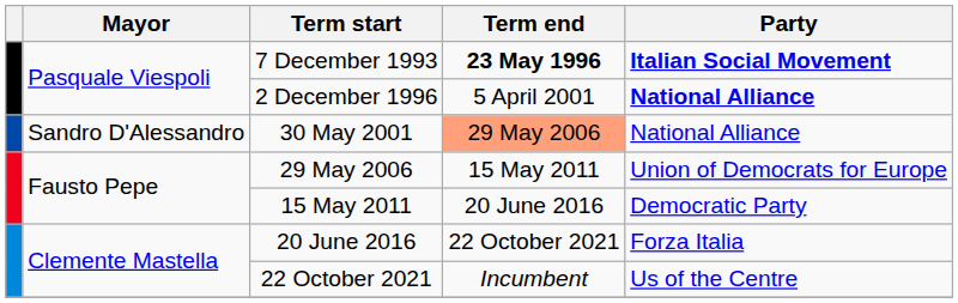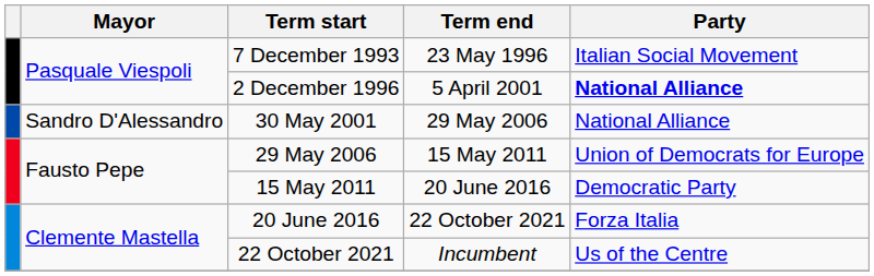7 December 1993 | Term end: bold -> normal
7 December 1993 | Party: bold -> normal
30 May 2001 | Term end: lightsalmon background -> no background
